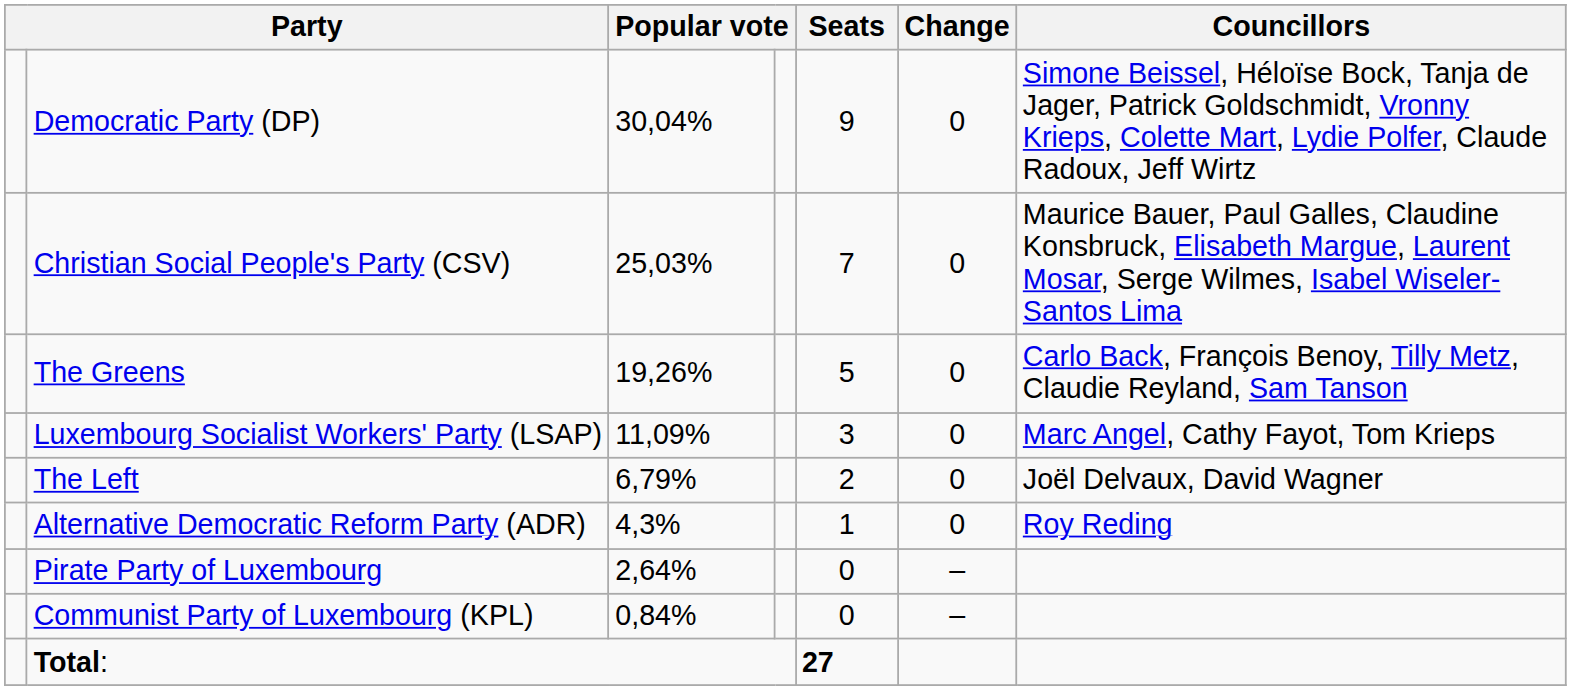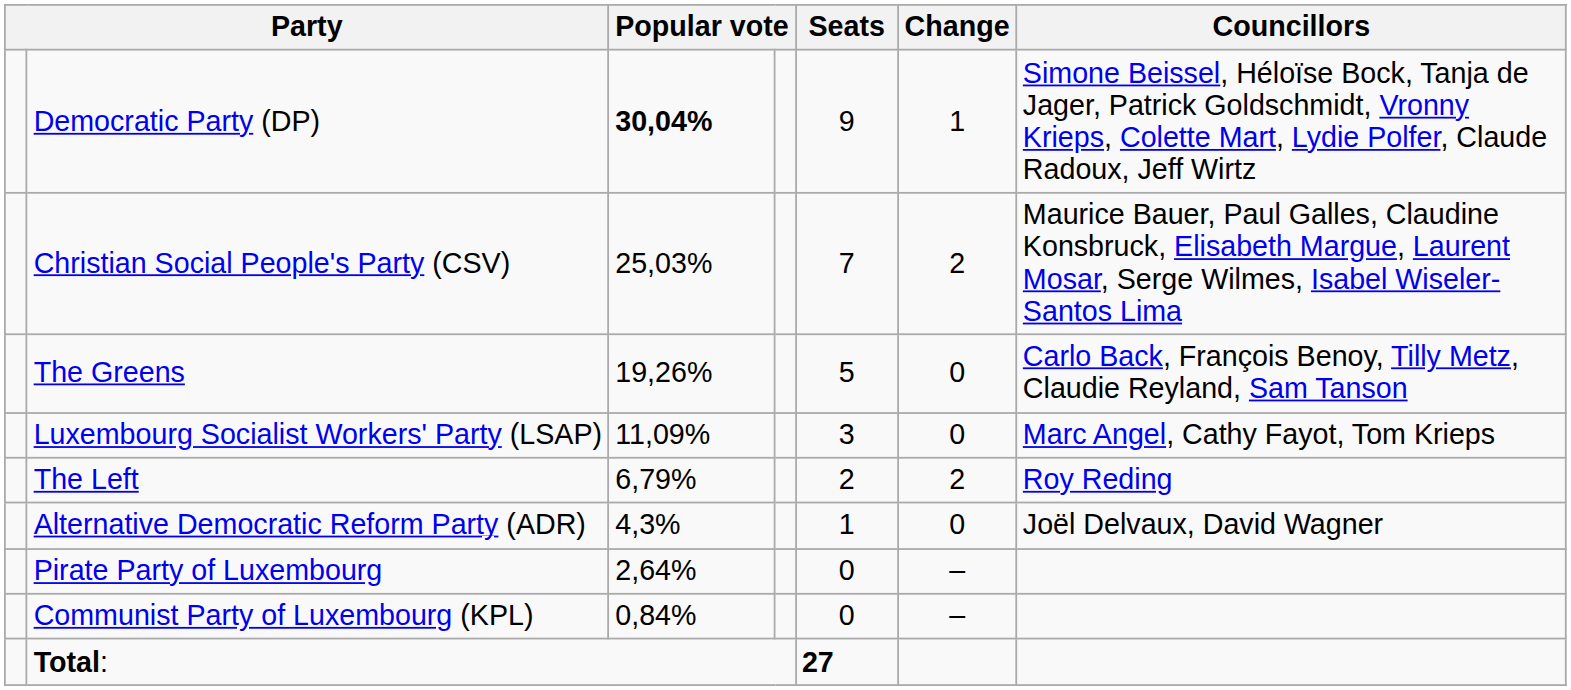Democratic Party (DP) | column 3: normal -> bold
Democratic Party (DP) | Change: 0 -> 1
Christian Social People's Party (CSV) | Change: 0 -> 2
The Left | Change: 0 -> 2
The Left | Councillors: Joël Delvaux, David Wagner -> Roy Reding
Alternative Democratic Reform Party (ADR) | Councillors: Roy Reding -> Joël Delvaux, David Wagner
